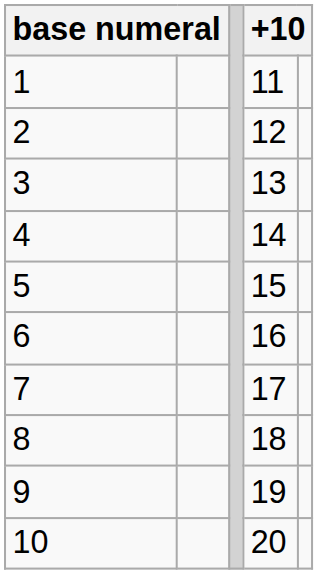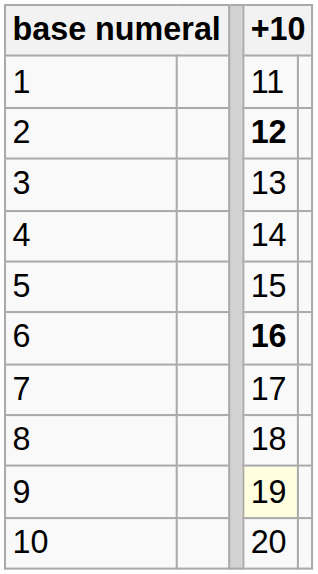2 | column 4: normal -> bold
6 | column 4: normal -> bold
9 | column 4: no background -> lightyellow background
